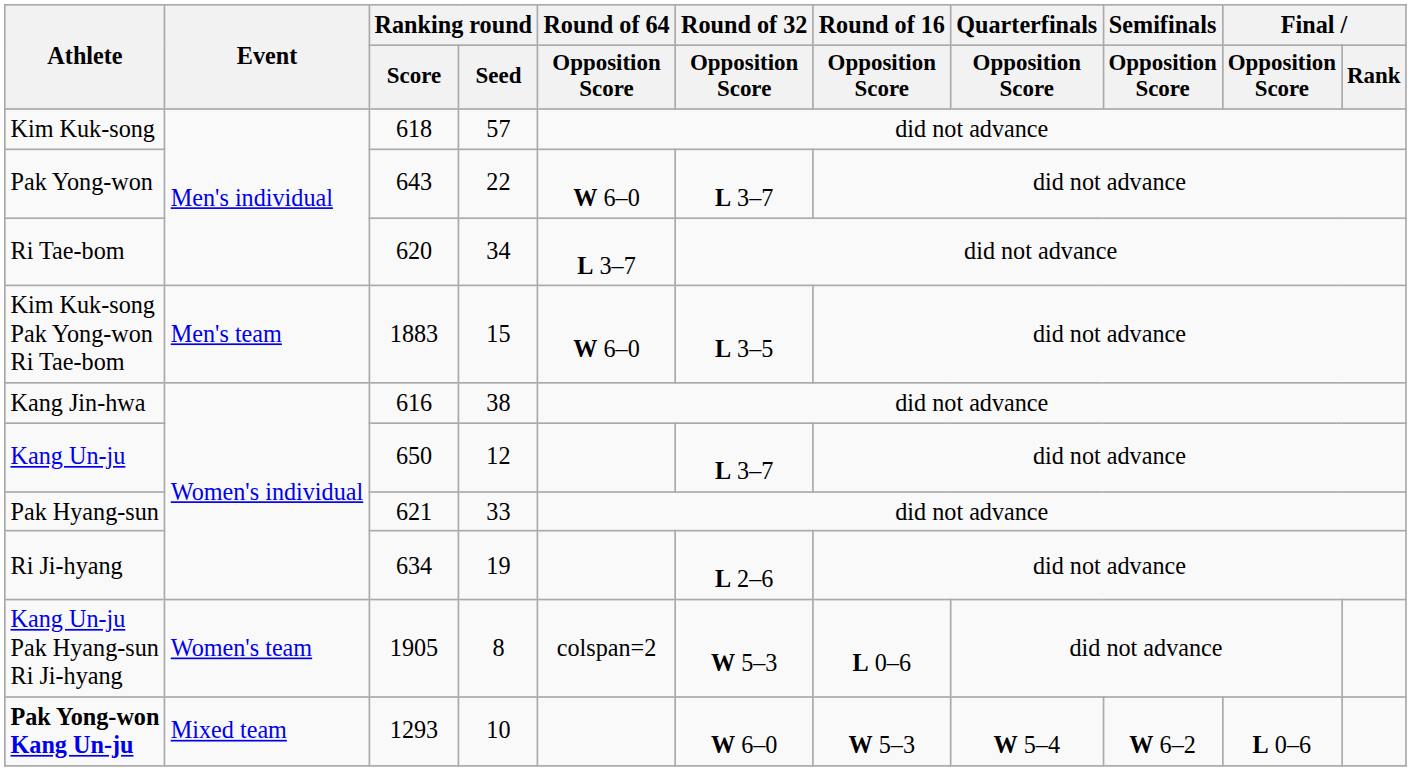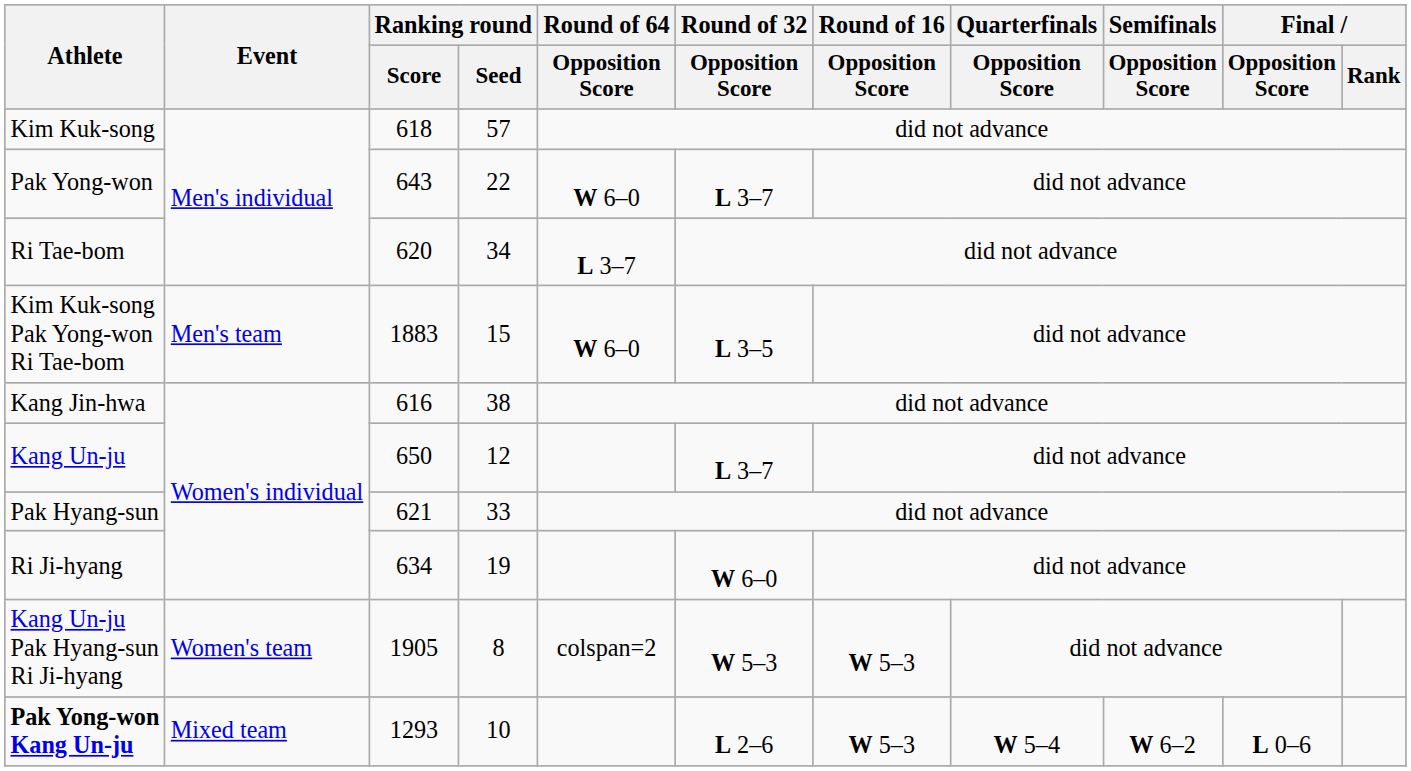Ri Ji-hyang | Round of 32 / Opposition Score: L 2–6 -> W 6–0
Kang Un-ju Pak Hyang-sun Ri Ji-hyang | Round of 16 / Opposition Score: L 0–6 -> W 5–3
Pak Yong-won Kang Un-ju | Round of 32 / Opposition Score: W 6–0 -> L 2–6
